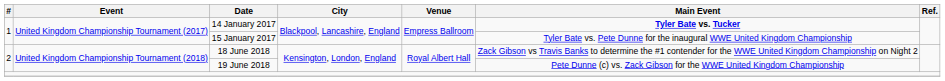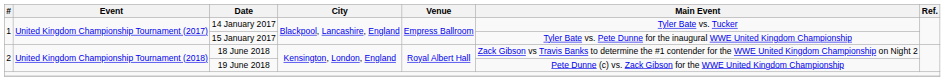14 January 2017 | Main Event: bold -> normal
